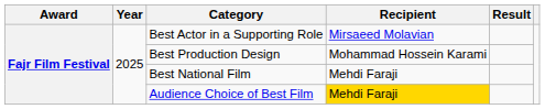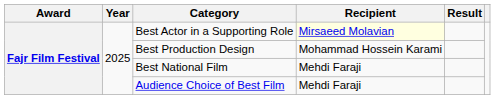Best Actor in a Supporting Role | Recipient: no background -> lightyellow background
Audience Choice of Best Film | Recipient: gold background -> no background
